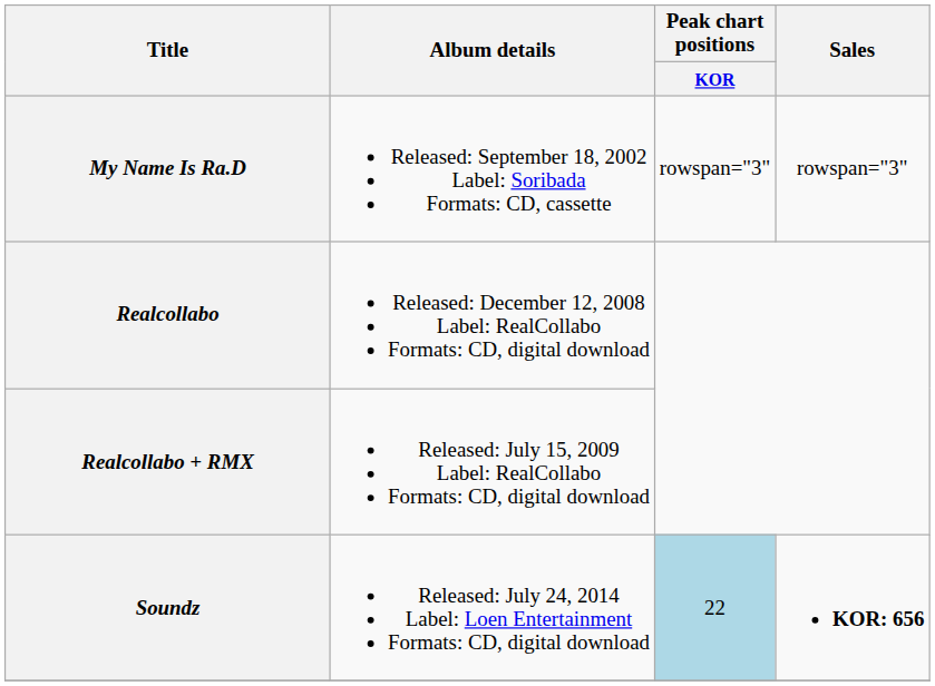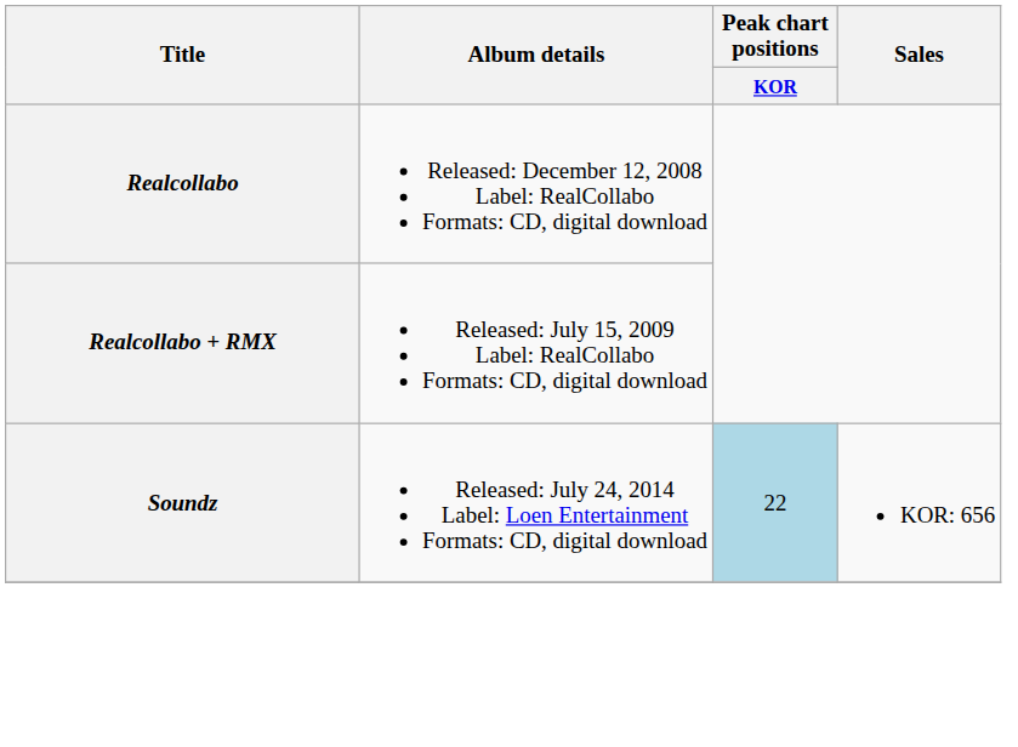- row: My Name Is Ra.D | Released: September 18, 2002 Label: Soribada Formats: CD, cassette | rowspan="3" | rowspan="3"
Soundz | Sales: bold -> normal
